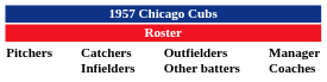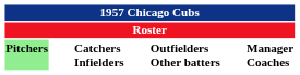Pitchers | column 1: no background -> lightgreen background
